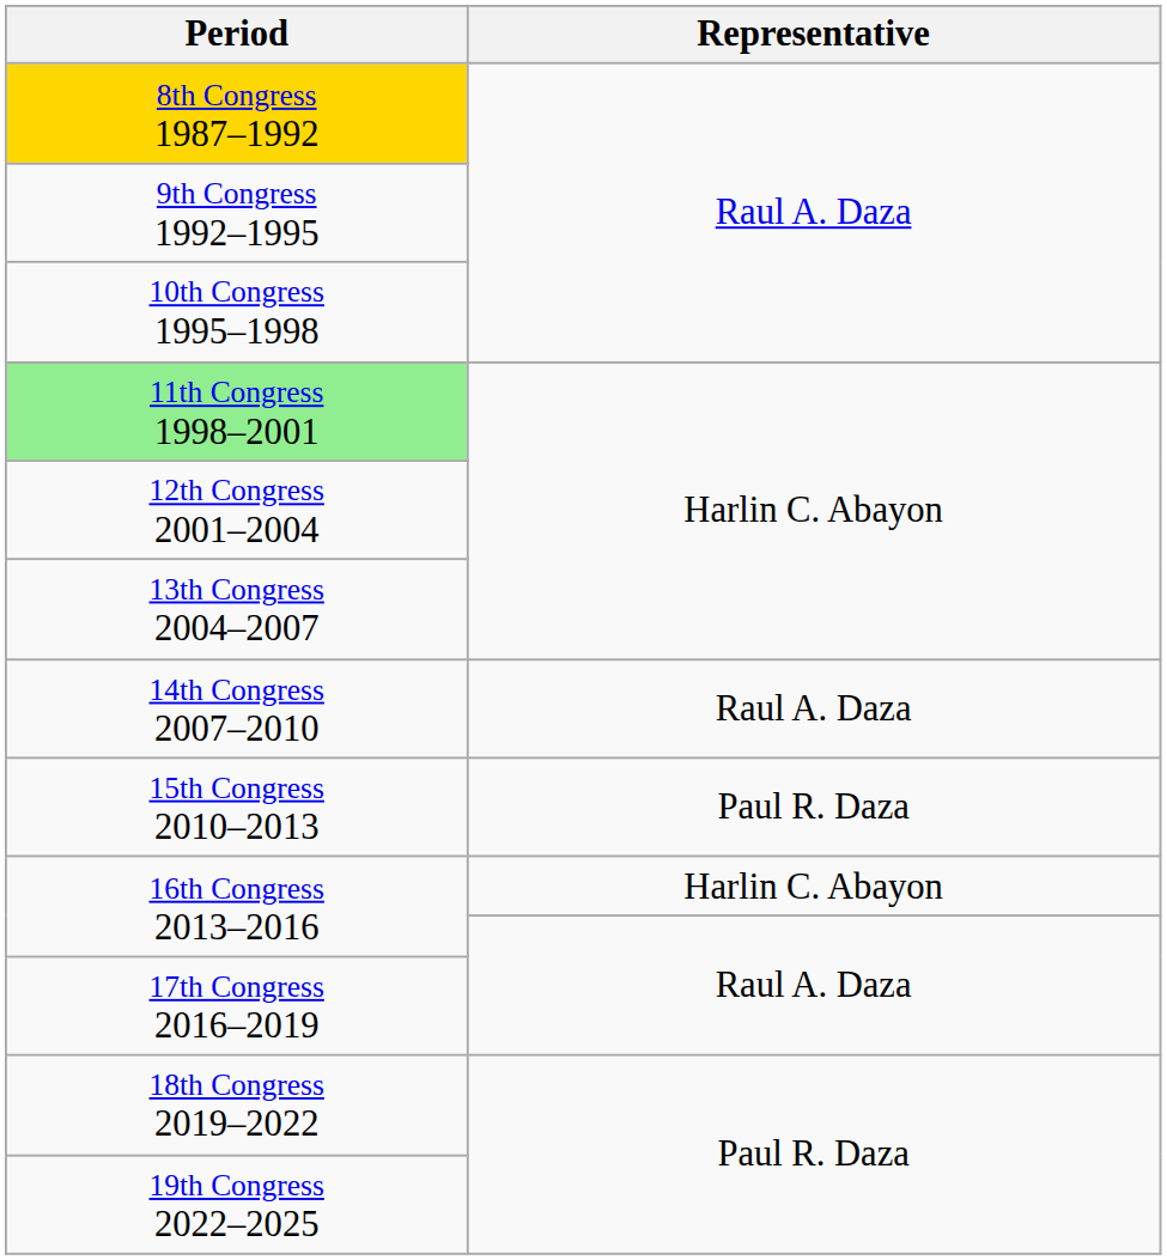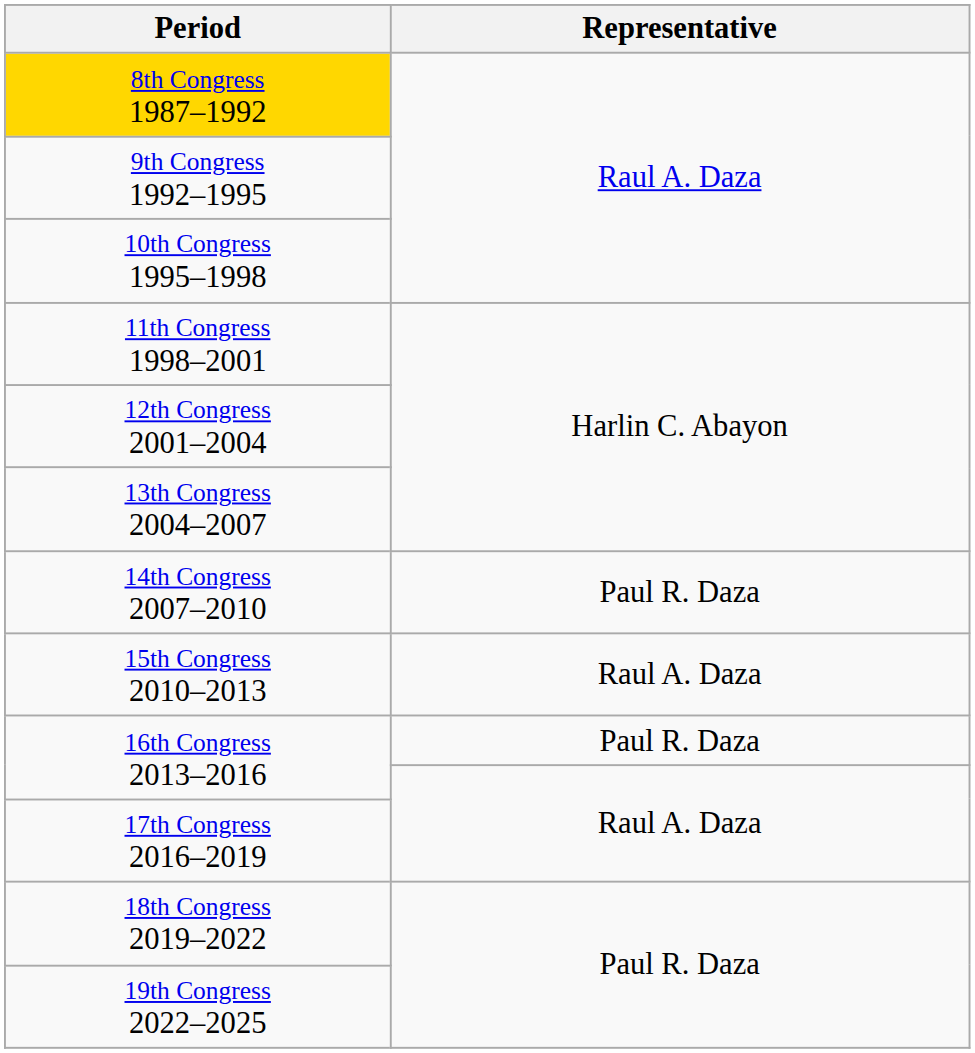row 5 | Period: lightgreen background -> no background
row 8 | Representative: Raul A. Daza -> Paul R. Daza
row 9 | Representative: Paul R. Daza -> Raul A. Daza
row 10 | Representative: Harlin C. Abayon -> Paul R. Daza
